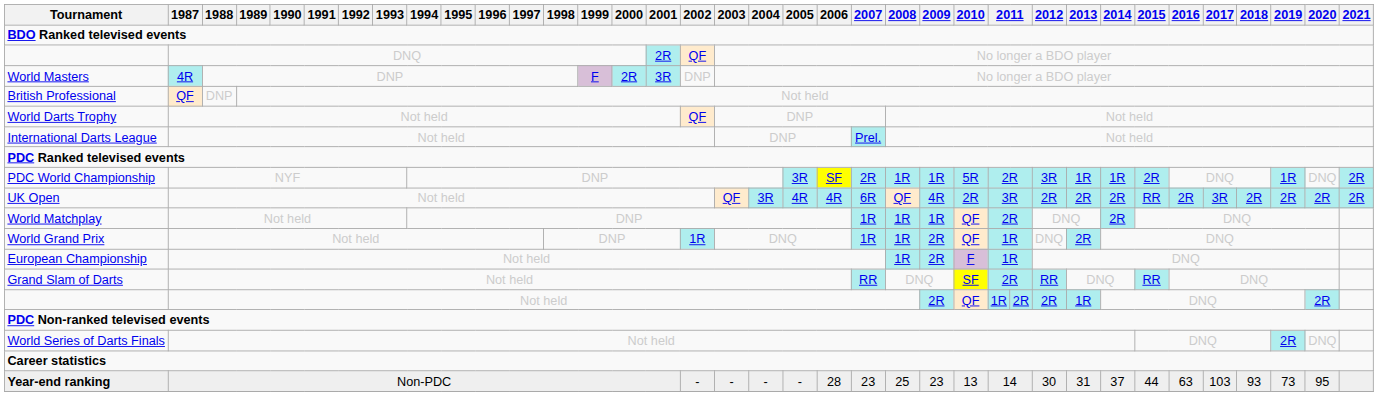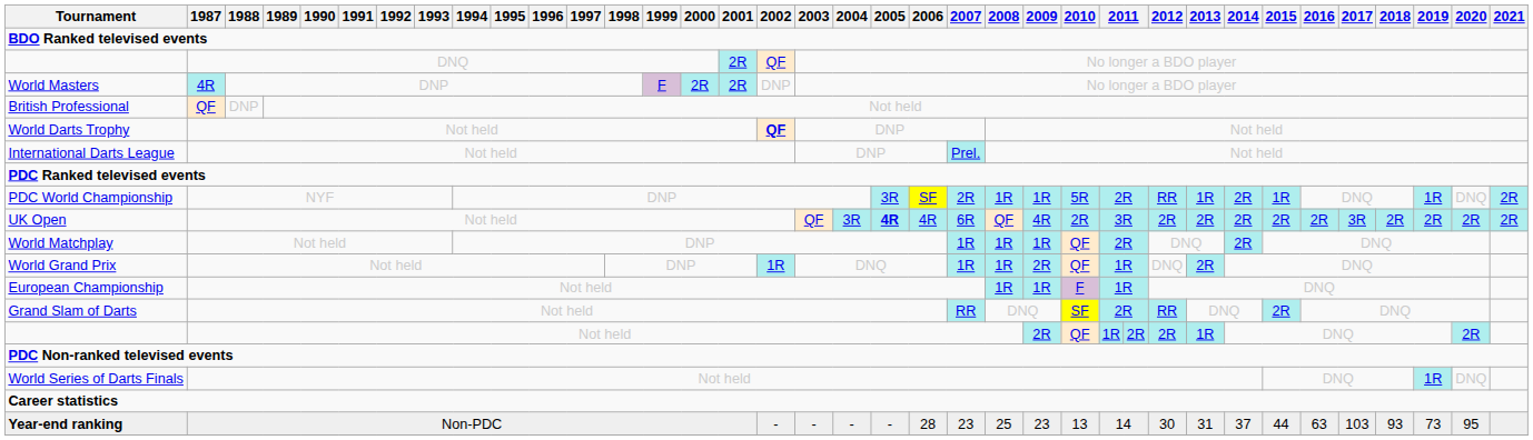World Masters | 2001: 3R -> 2R
World Darts Trophy | 2002: normal -> bold
PDC World Championship | 2012: 3R -> RR
PDC World Championship | 2014: 1R -> 2R
PDC World Championship | 2015: 2R -> 1R
UK Open | 2005: normal -> bold
UK Open | 2015: RR -> 2R
European Championship | 2009: 2R -> 1R
Grand Slam of Darts | 2015: RR -> 2R
World Series of Darts Finals | 2019: 2R -> 1R
